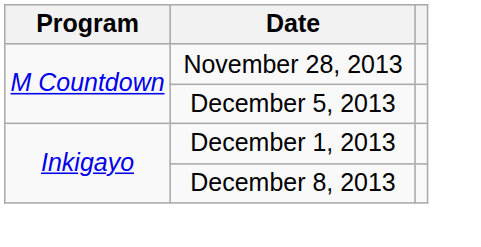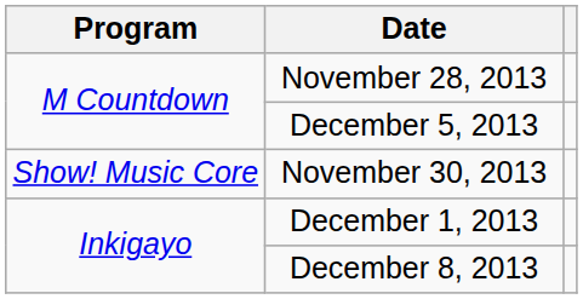+ row: Show! Music Core | November 30, 2013
